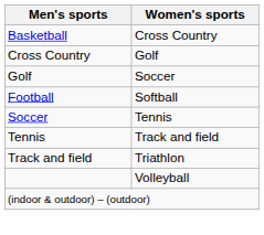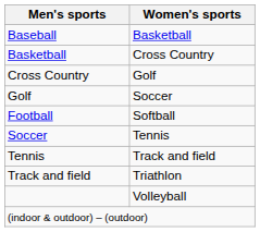+ row: Baseball | Basketball
